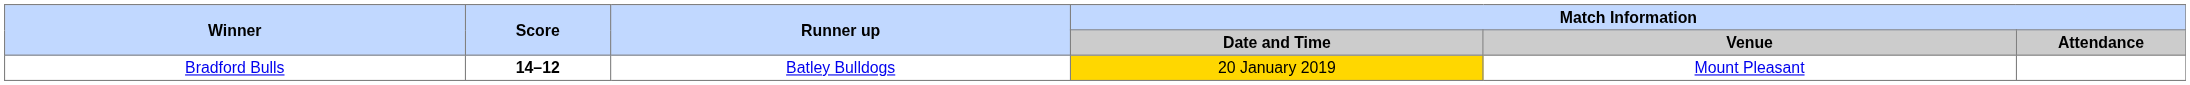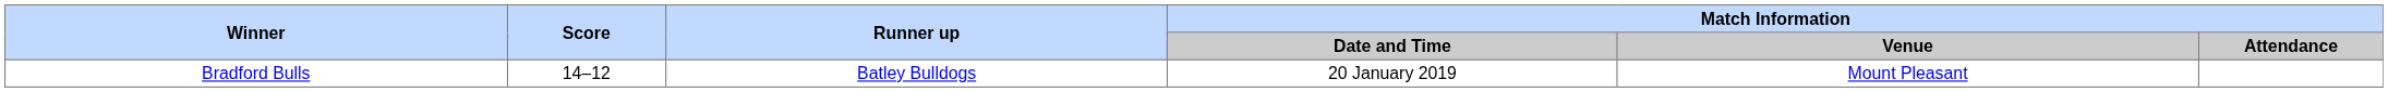Bradford Bulls | Score: bold -> normal
Bradford Bulls | Match Information / Date and Time: gold background -> no background
